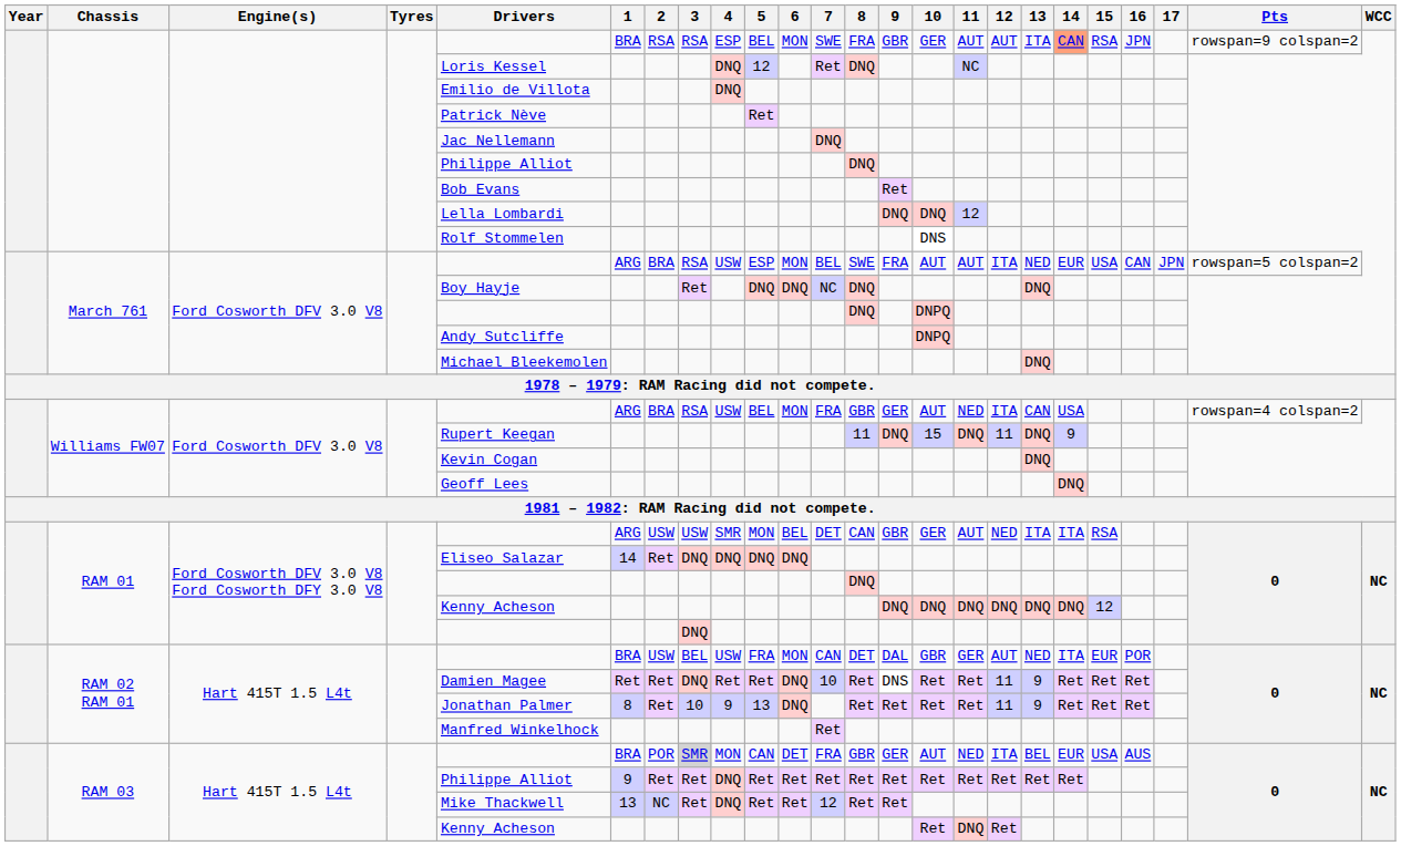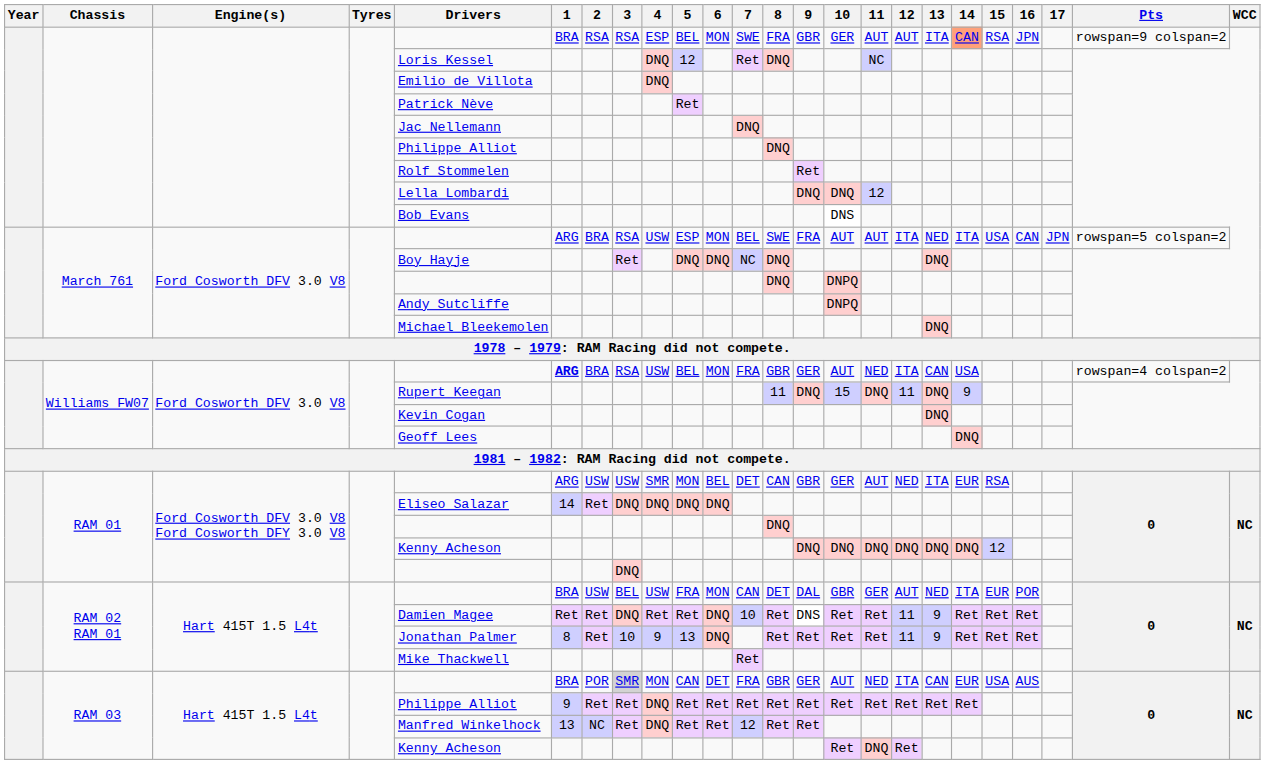row 8 | Drivers: Bob Evans -> Rolf Stommelen
row 10 | Drivers: Rolf Stommelen -> Bob Evans
row 11 | 14: EUR -> ITA
row 17 | 1: normal -> bold
row 22 | 14: ITA -> EUR
row 30 | Drivers: Manfred Winkelhock -> Mike Thackwell
row 31 | 13: BEL -> CAN
row 33 | Drivers: Mike Thackwell -> Manfred Winkelhock
